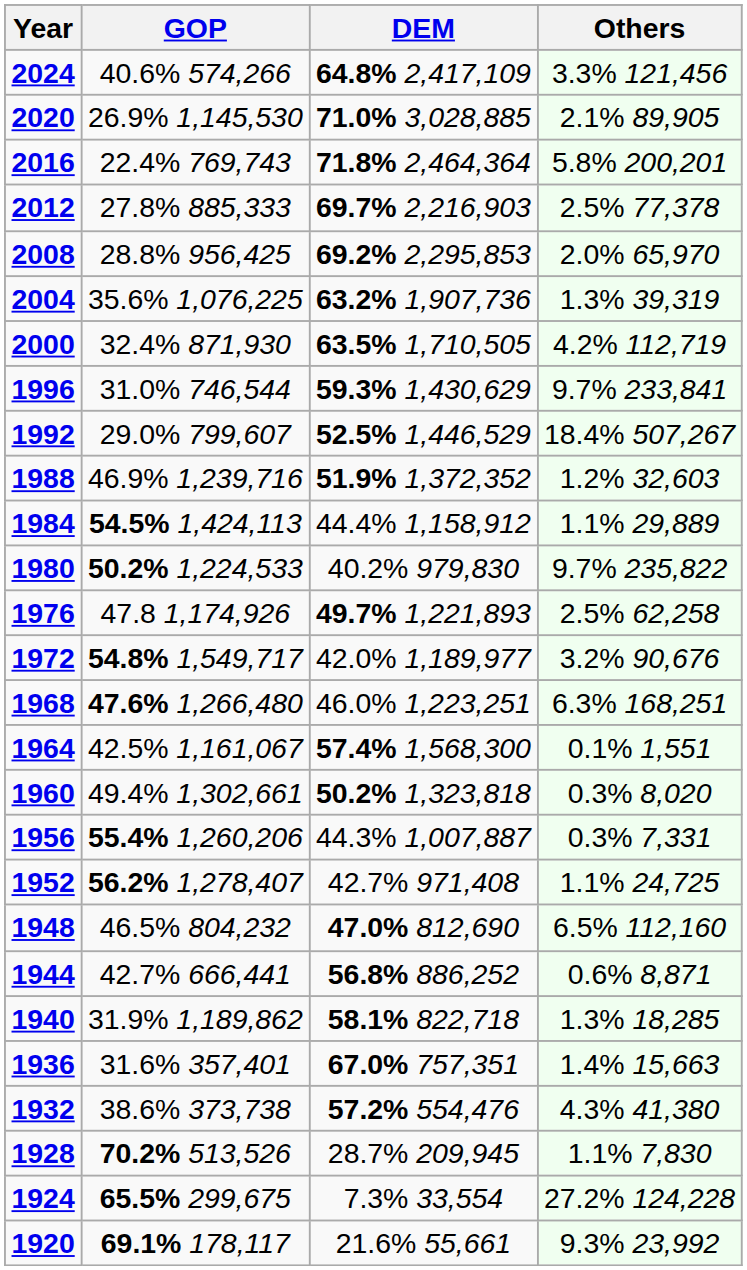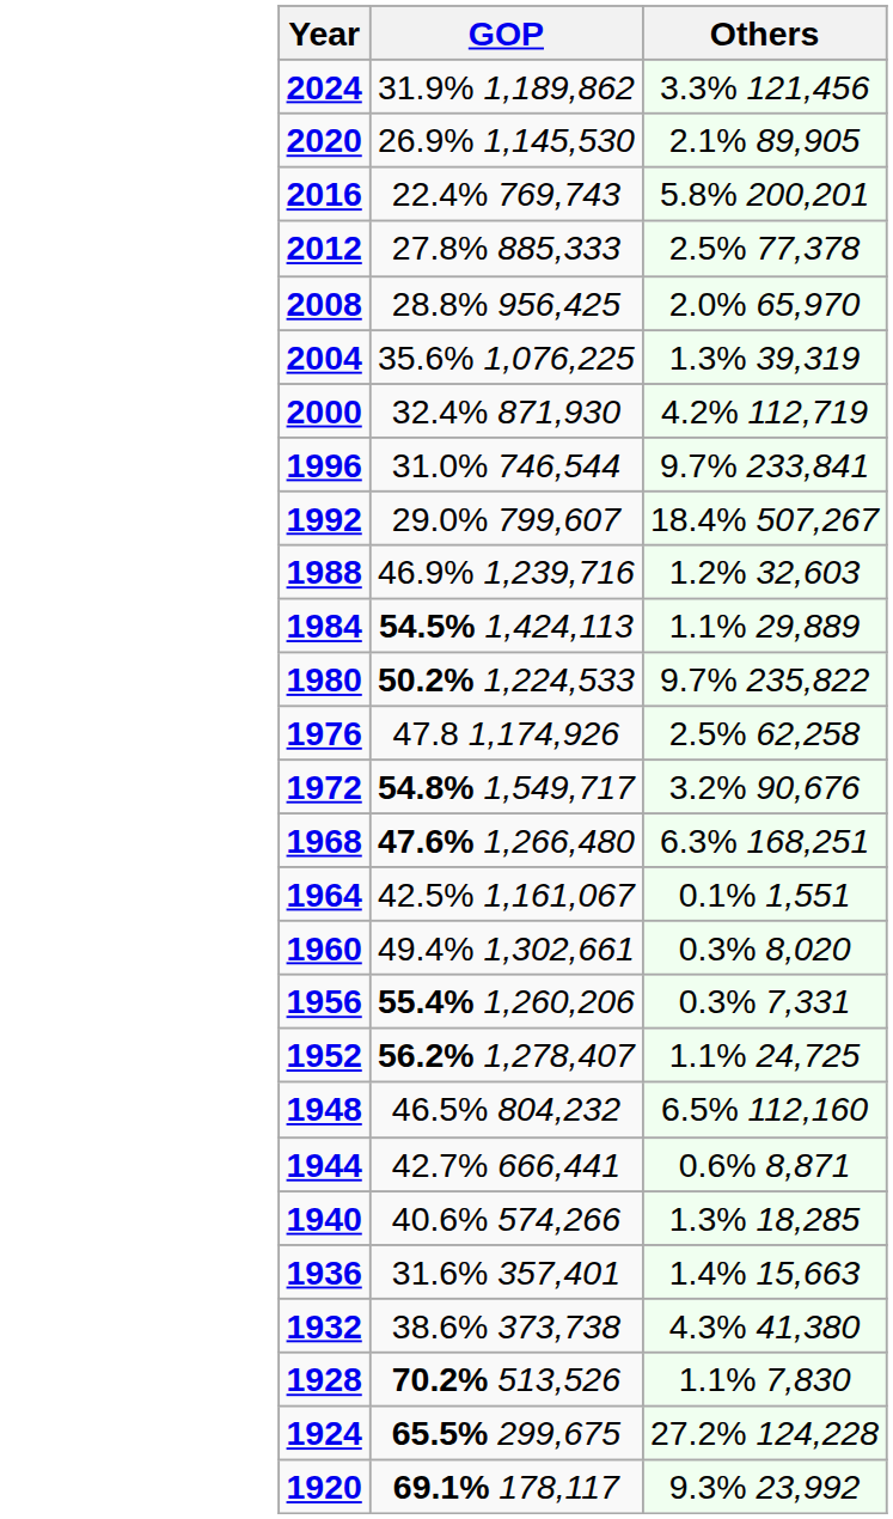- column: DEM | 64.8% 2,417,109 | 71.0% 3,028,885 | 71.8% 2,464,364 | 69.7% 2,216,903 | 69.2% 2,295,853 | 63.2% 1,907,736 | 63.5% 1,710,505 | 59.3% 1,430,629 | 52.5% 1,446,529 | 51.9% 1,372,352 | 44.4% 1,158,912 | 40.2% 979,830 | 49.7% 1,221,893 | 42.0% 1,189,977 | 46.0% 1,223,251 | 57.4% 1,568,300 | 50.2% 1,323,818 | 44.3% 1,007,887 | 42.7% 971,408 | 47.0% 812,690 | 56.8% 886,252 | 58.1% 822,718 | 67.0% 757,351 | 57.2% 554,476 | 28.7% 209,945 | 7.3% 33,554 | 21.6% 55,661
2024 | GOP: 40.6% 574,266 -> 31.9% 1,189,862
1940 | GOP: 31.9% 1,189,862 -> 40.6% 574,266
